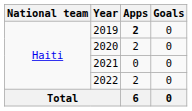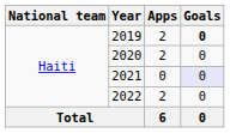2019 | Apps: bold -> normal
2019 | Goals: normal -> bold
2021 | Goals: no background -> lavender background
